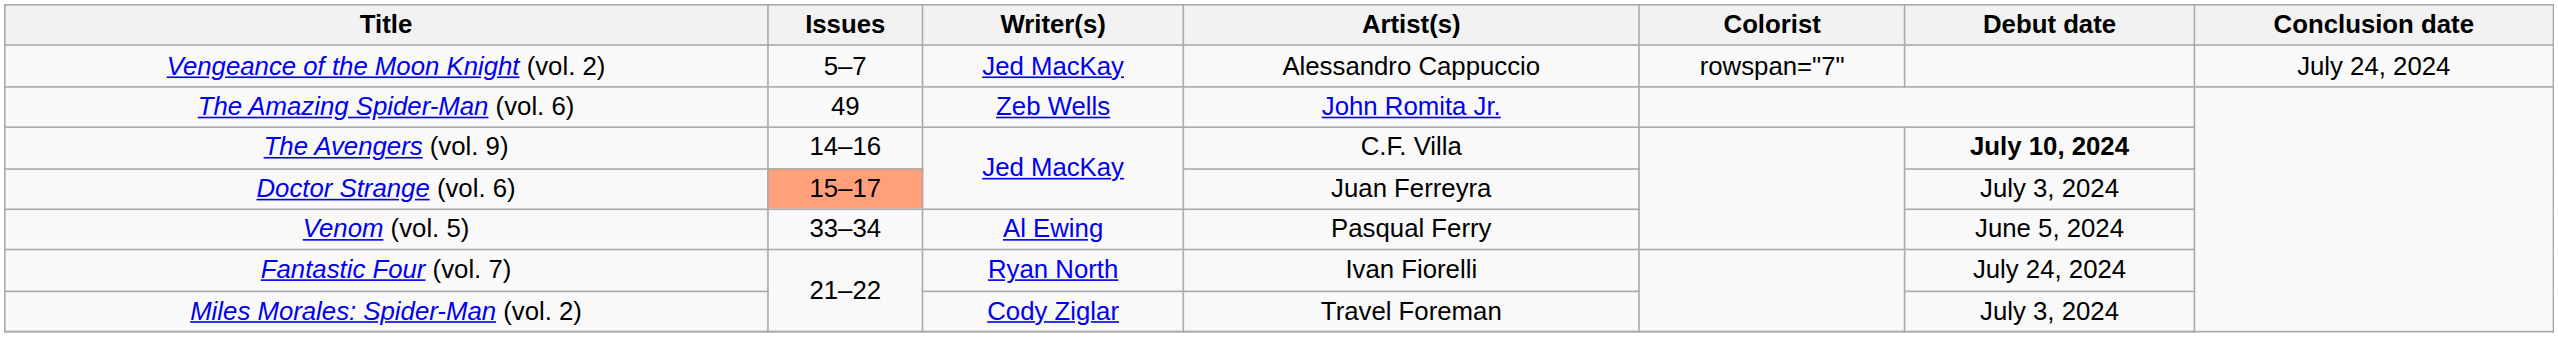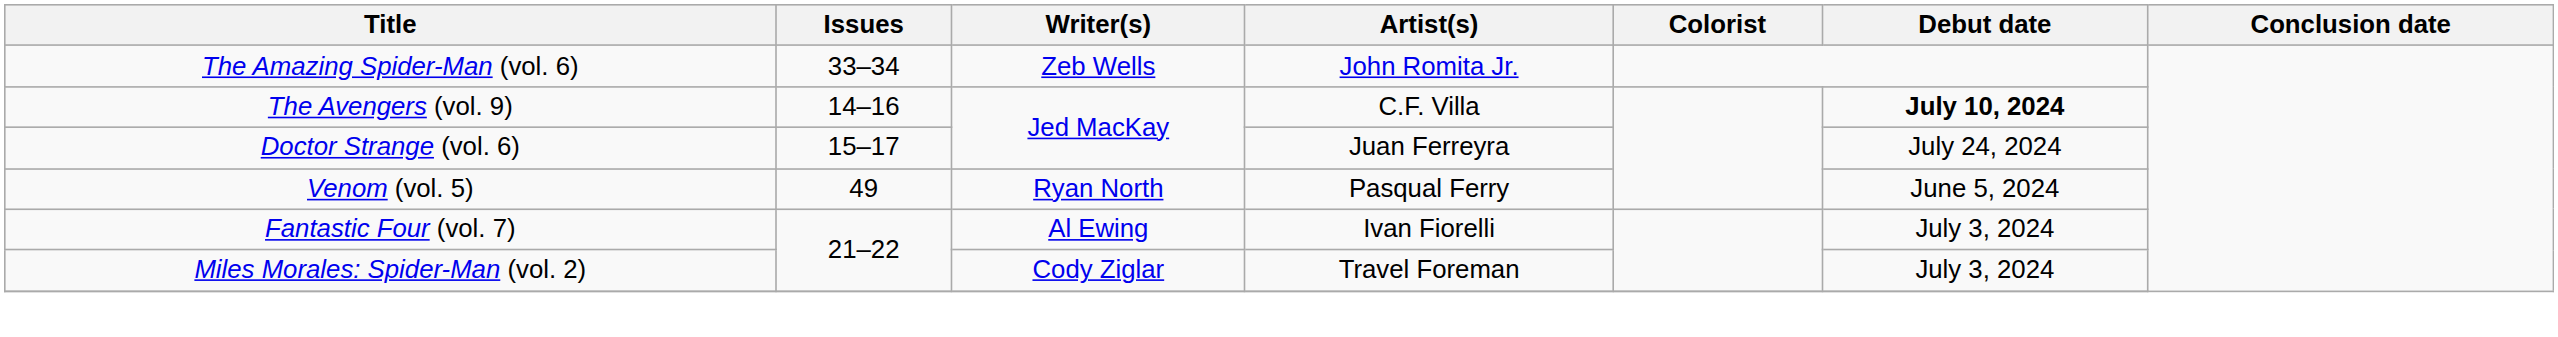- row: Vengeance of the Moon Knight (vol. 2) | 5–7 | Jed MacKay | Alessandro Cappuccio | rowspan="7" | July 24, 2024
The Amazing Spider-Man (vol. 6) | Issues: 49 -> 33–34
Doctor Strange (vol. 6) | Issues: lightsalmon background -> no background
Doctor Strange (vol. 6) | Debut date: July 3, 2024 -> July 24, 2024
Venom (vol. 5) | Issues: 33–34 -> 49
Venom (vol. 5) | Writer(s): Al Ewing -> Ryan North
Fantastic Four (vol. 7) | Writer(s): Ryan North -> Al Ewing
Fantastic Four (vol. 7) | Debut date: July 24, 2024 -> July 3, 2024
